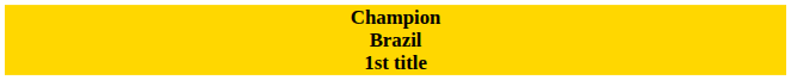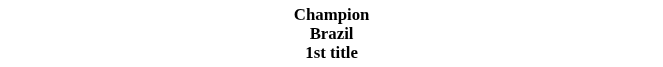row 1 | column 1: gold background -> no background
